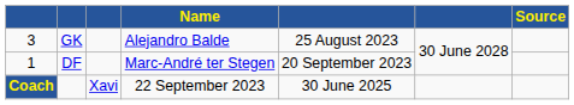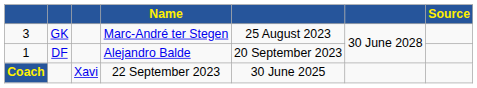GK | Name: Alejandro Balde -> Marc-André ter Stegen
DF | Name: Marc-André ter Stegen -> Alejandro Balde
